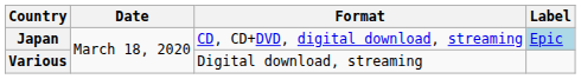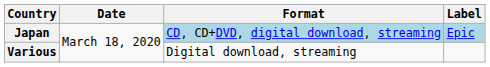Japan | Format: no background -> lightblue background
